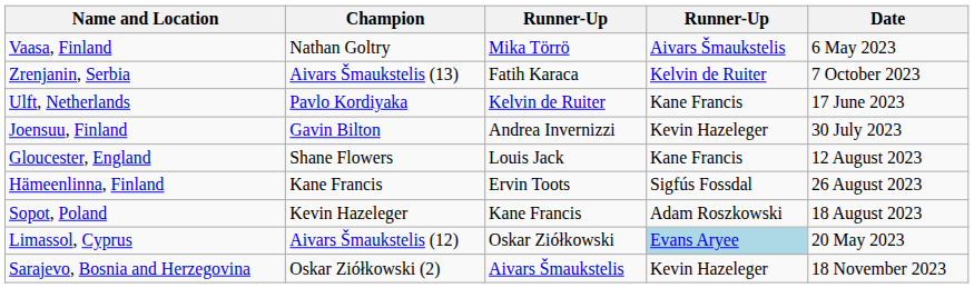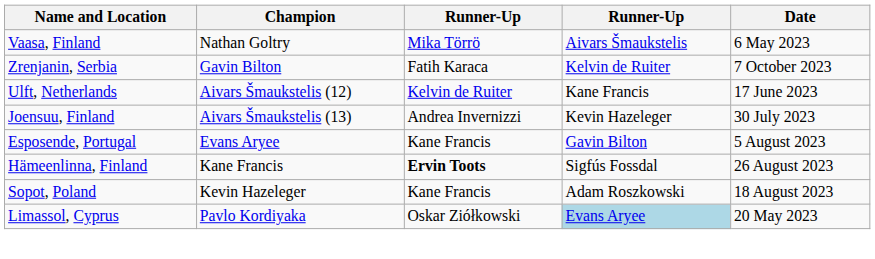Zrenjanin, Serbia | Champion: Aivars Šmaukstelis (13) -> Gavin Bilton
Ulft, Netherlands | Champion: Pavlo Kordiyaka -> Aivars Šmaukstelis (12)
Joensuu, Finland | Champion: Gavin Bilton -> Aivars Šmaukstelis (13)
+ row: Esposende, Portugal | Evans Aryee | Kane Francis | Gavin Bilton | 5 August 2023
- row: Gloucester, England | Shane Flowers | Louis Jack | Kane Francis | 12 August 2023
Hämeenlinna, Finland | column 3: normal -> bold
Limassol, Cyprus | Champion: Aivars Šmaukstelis (12) -> Pavlo Kordiyaka
- row: Sarajevo, Bosnia and Herzegovina | Oskar Ziółkowski (2) | Aivars Šmaukstelis | Kevin Hazeleger | 18 November 2023
